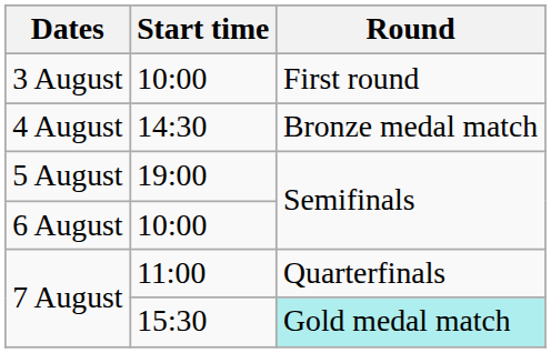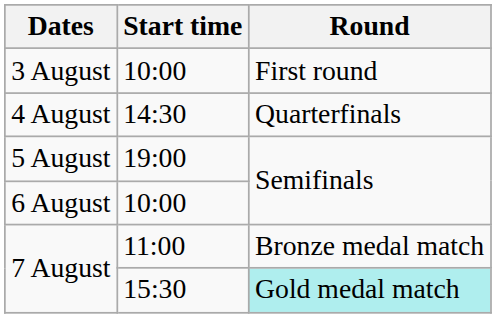4 August | Round: Bronze medal match -> Quarterfinals
7 August / 11:00 | Round: Quarterfinals -> Bronze medal match
